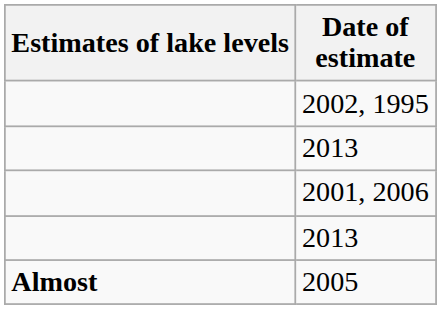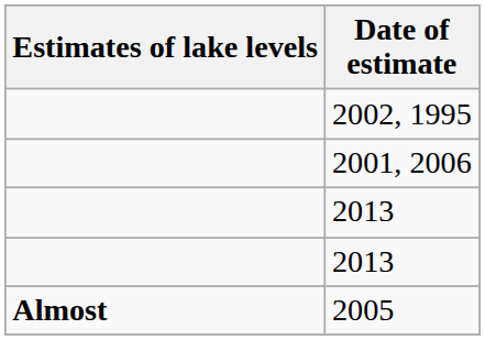row 3 | Date of estimate: 2013 -> 2001, 2006
row 4 | Date of estimate: 2001, 2006 -> 2013
